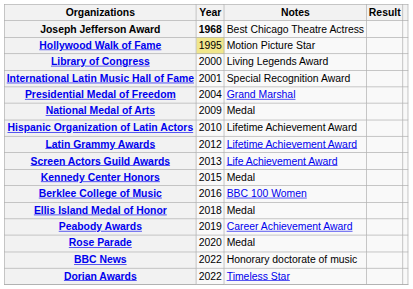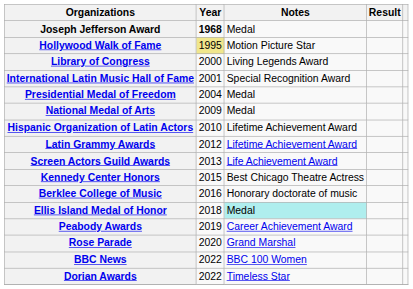Joseph Jefferson Award | Notes: Best Chicago Theatre Actress -> Medal
Presidential Medal of Freedom | Notes: Grand Marshal -> Medal
Kennedy Center Honors | Notes: Medal -> Best Chicago Theatre Actress
Berklee College of Music | Notes: BBC 100 Women -> Honorary doctorate of music
Ellis Island Medal of Honor | Notes: no background -> paleturquoise background
Rose Parade | Notes: Medal -> Grand Marshal
BBC News | Notes: Honorary doctorate of music -> BBC 100 Women
